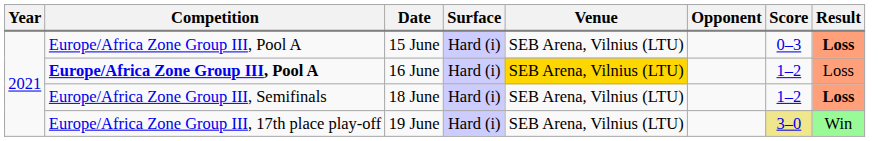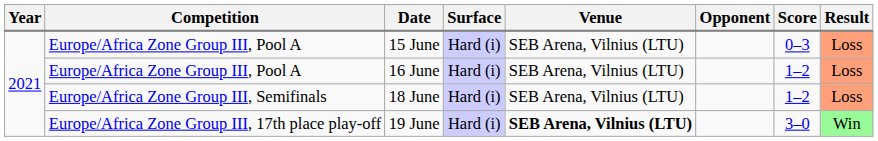15 June | Result: bold -> normal
16 June | Competition: bold -> normal
16 June | Venue: gold background -> no background
18 June | Result: bold -> normal
19 June | Venue: normal -> bold
19 June | Score: khaki background -> no background
